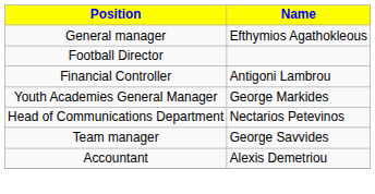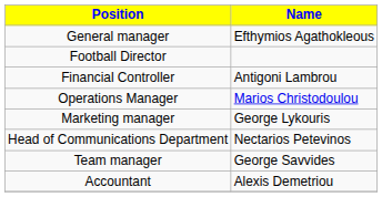+ row: Operations Manager | Marios Christodoulou
+ row: Marketing manager | George Lykouris
- row: Youth Academies General Manager | George Markides
